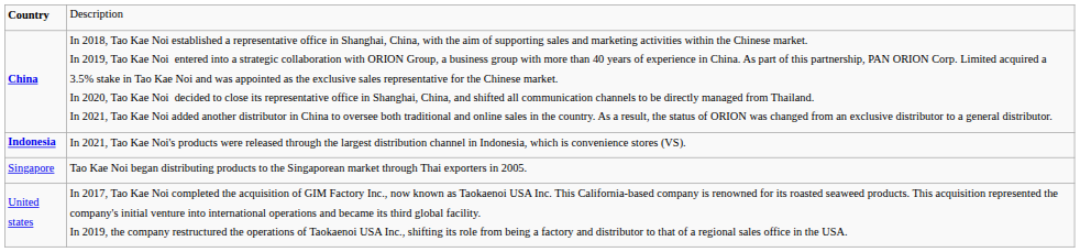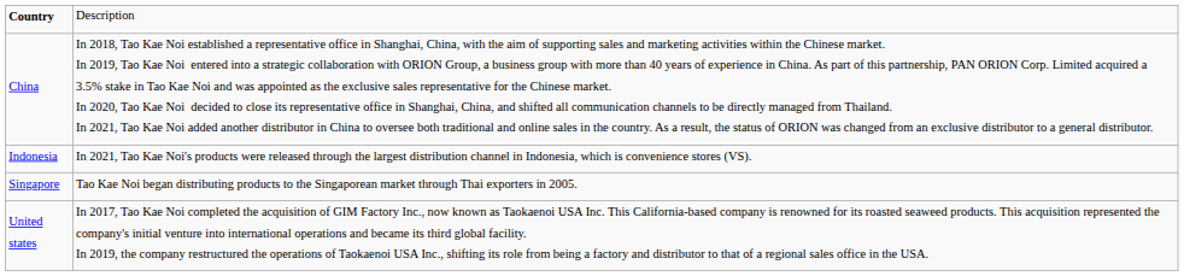China | column 1: bold -> normal
Indonesia | column 1: bold -> normal
